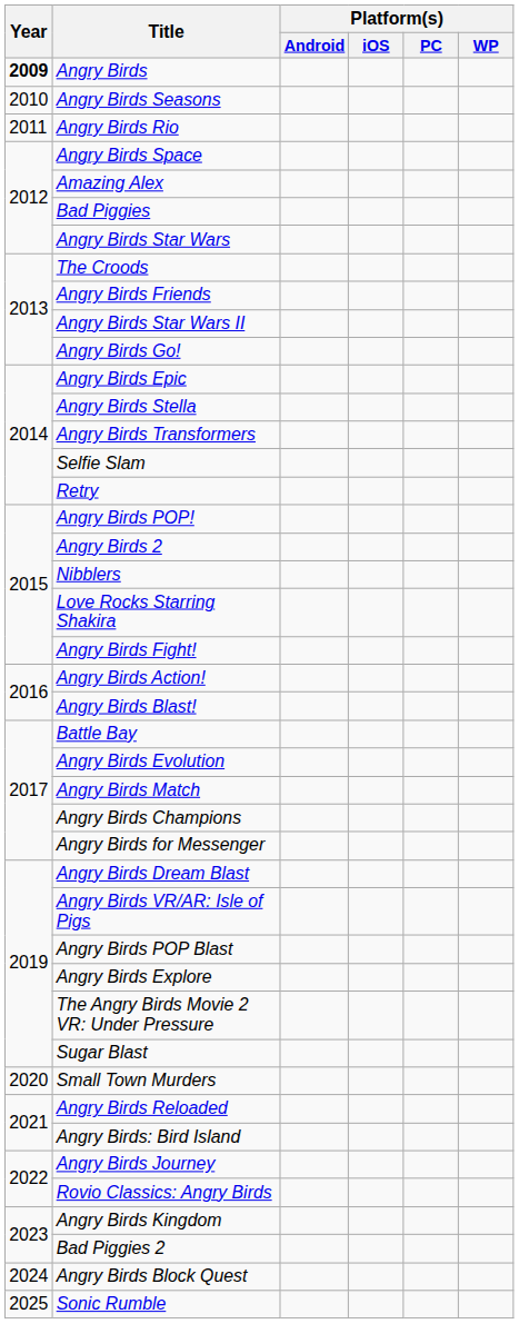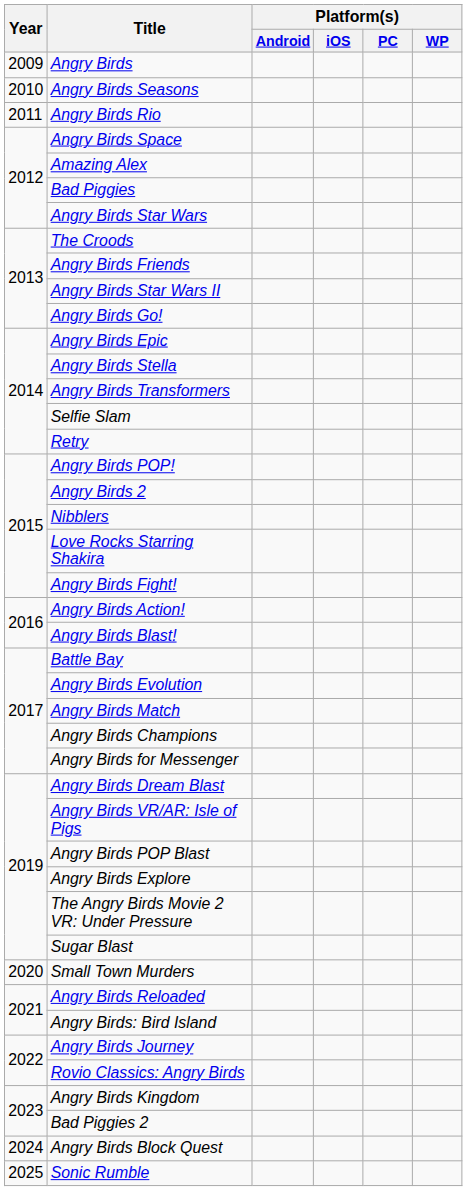Angry Birds | Year: bold -> normal
